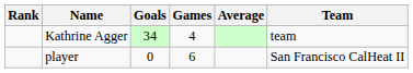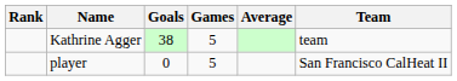Kathrine Agger | Goals: 34 -> 38
Kathrine Agger | Games: 4 -> 5
player | Games: 6 -> 5
